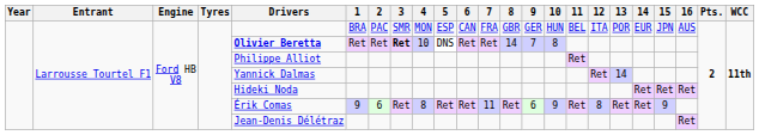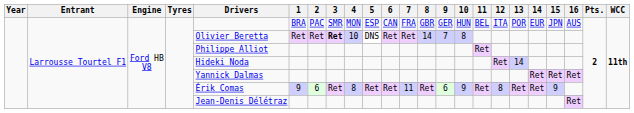row 3 | Drivers: bold -> normal
row 5 | Drivers: Yannick Dalmas -> Hideki Noda
row 6 | Drivers: Hideki Noda -> Yannick Dalmas
